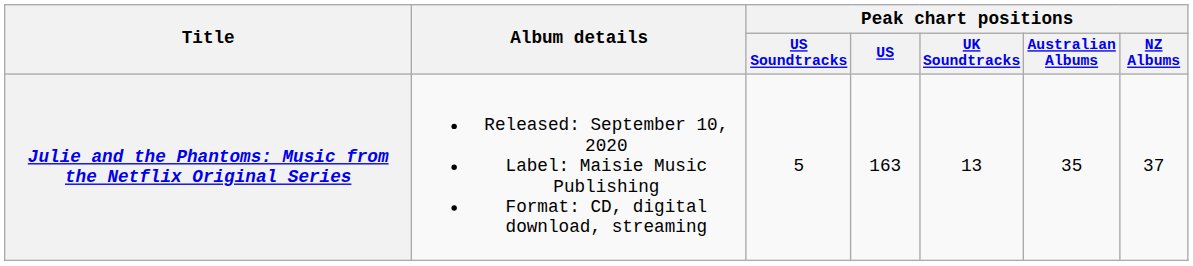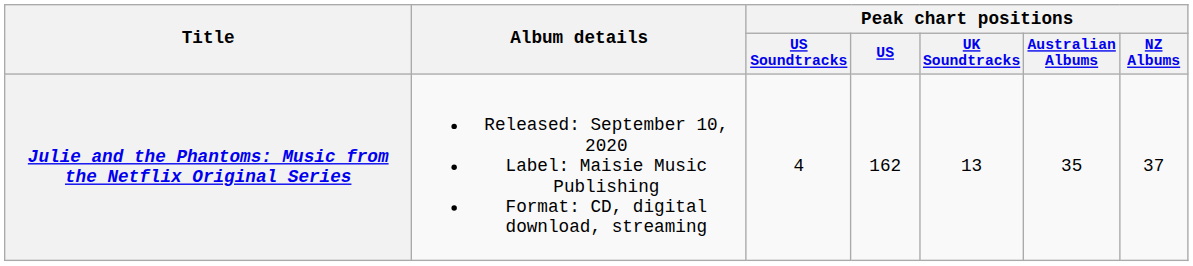row 3 | Peak chart positions / US Soundtracks: 5 -> 4
row 3 | Peak chart positions / US: 163 -> 162
